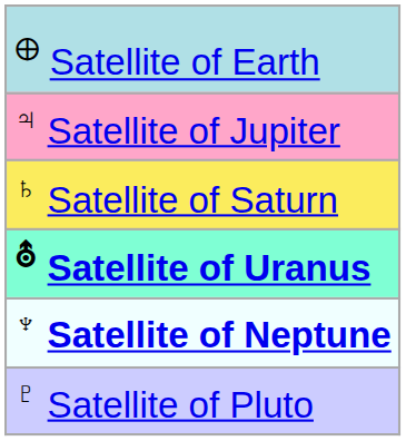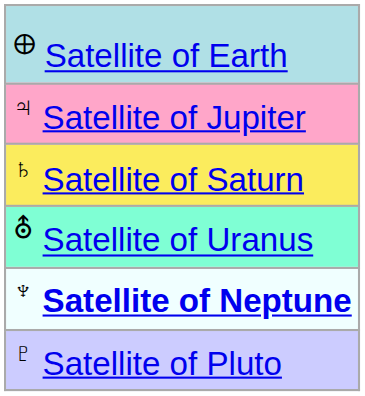row 4 | column 1: bold -> normal
